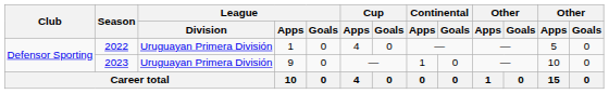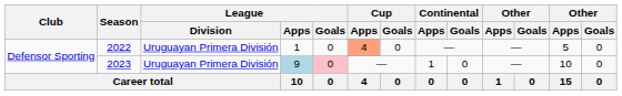2022 | Cup / Apps: no background -> lightsalmon background
2023 | League / Apps: no background -> lightblue background
2023 | League / Goals: no background -> pink background
